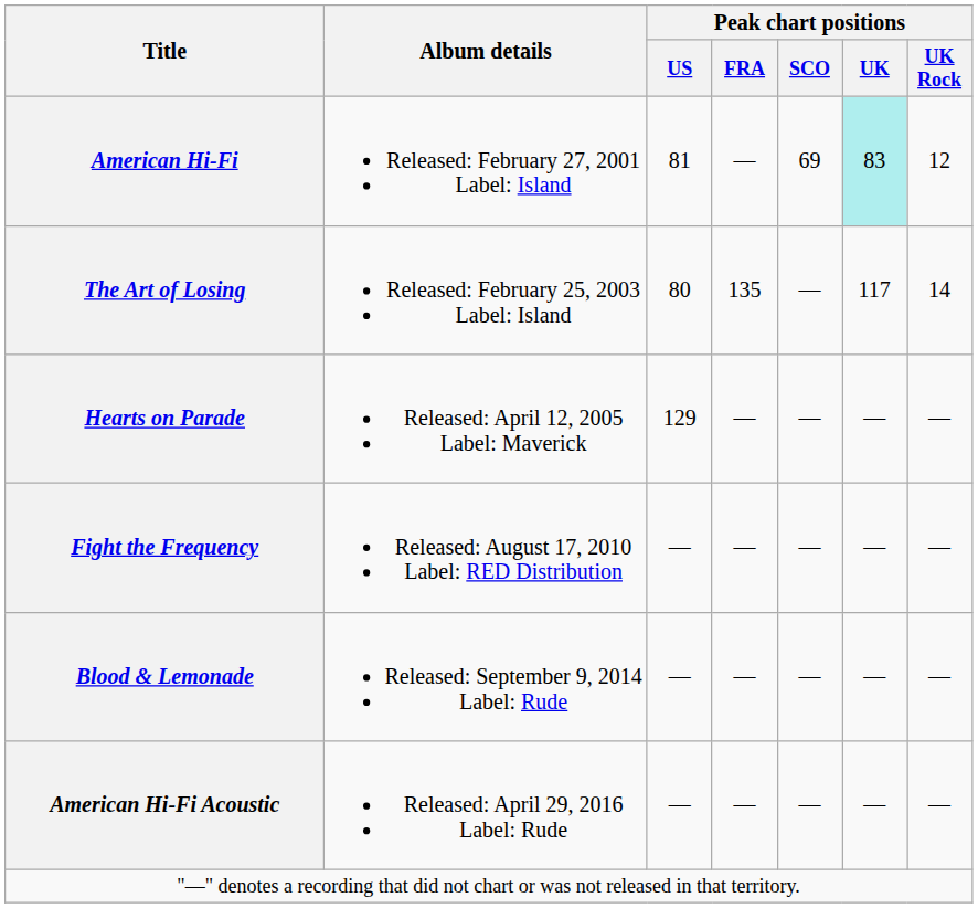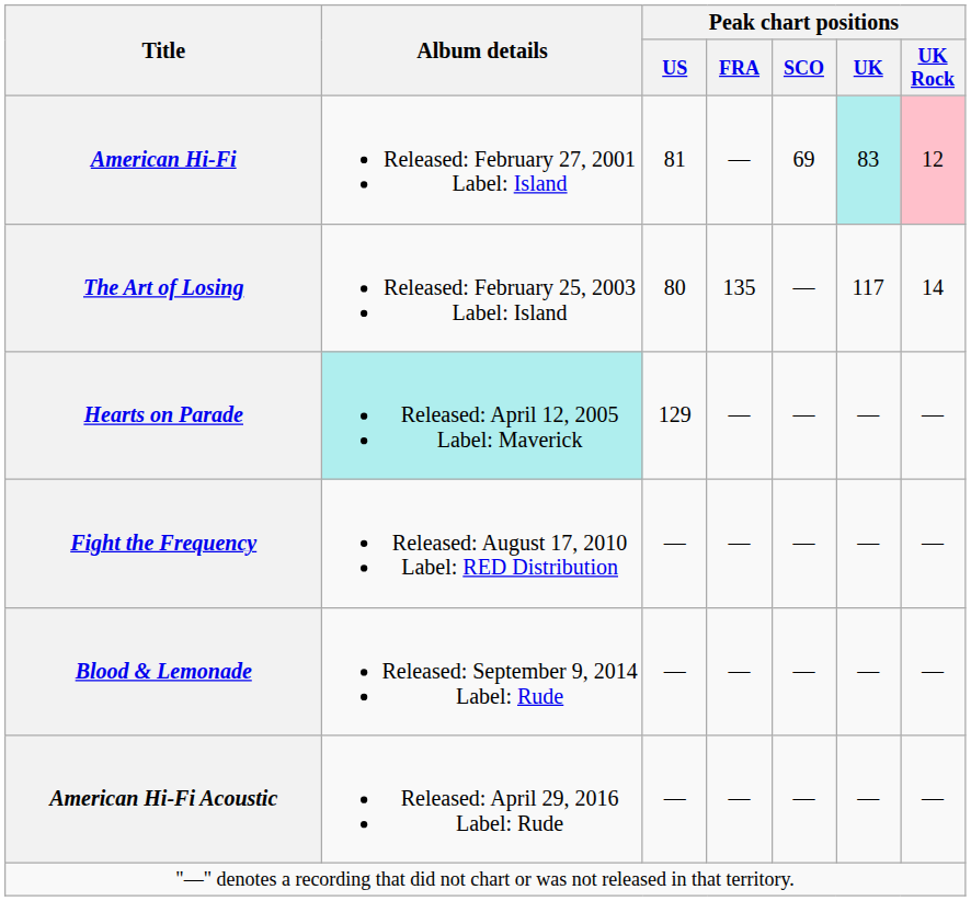American Hi-Fi | Peak chart positions / UK Rock: no background -> pink background
Hearts on Parade | Album details: no background -> paleturquoise background
